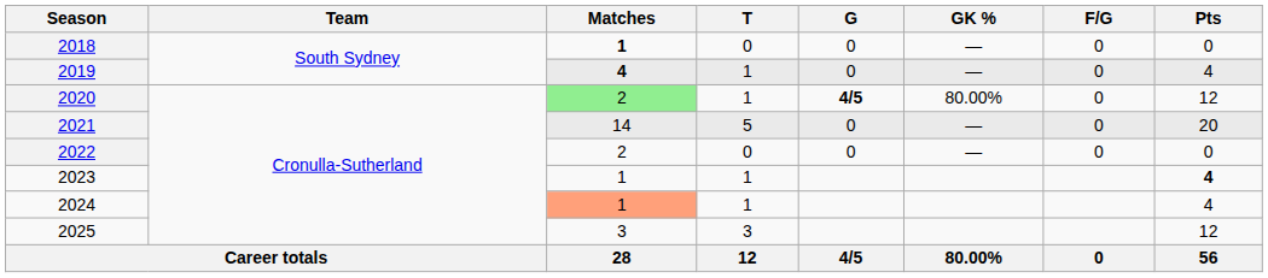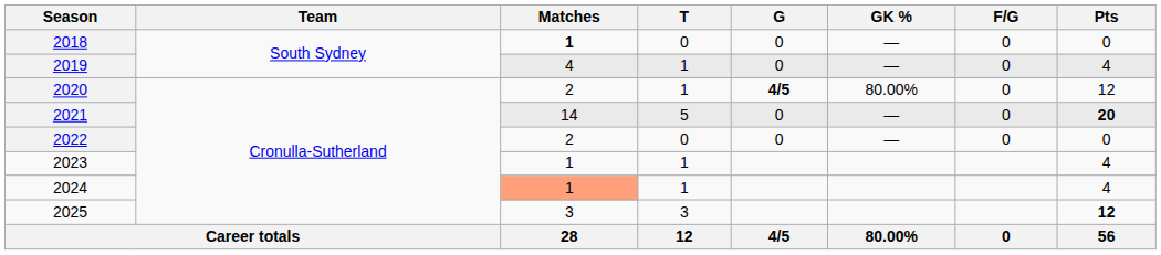2019 | Matches: bold -> normal
2020 | Matches: lightgreen background -> no background
2021 | Pts: normal -> bold
2023 | Pts: bold -> normal
2025 | Pts: normal -> bold
